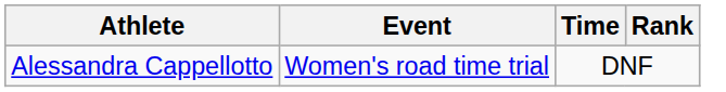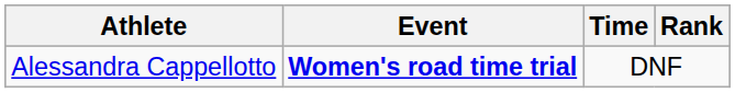Alessandra Cappellotto | Event: normal -> bold
